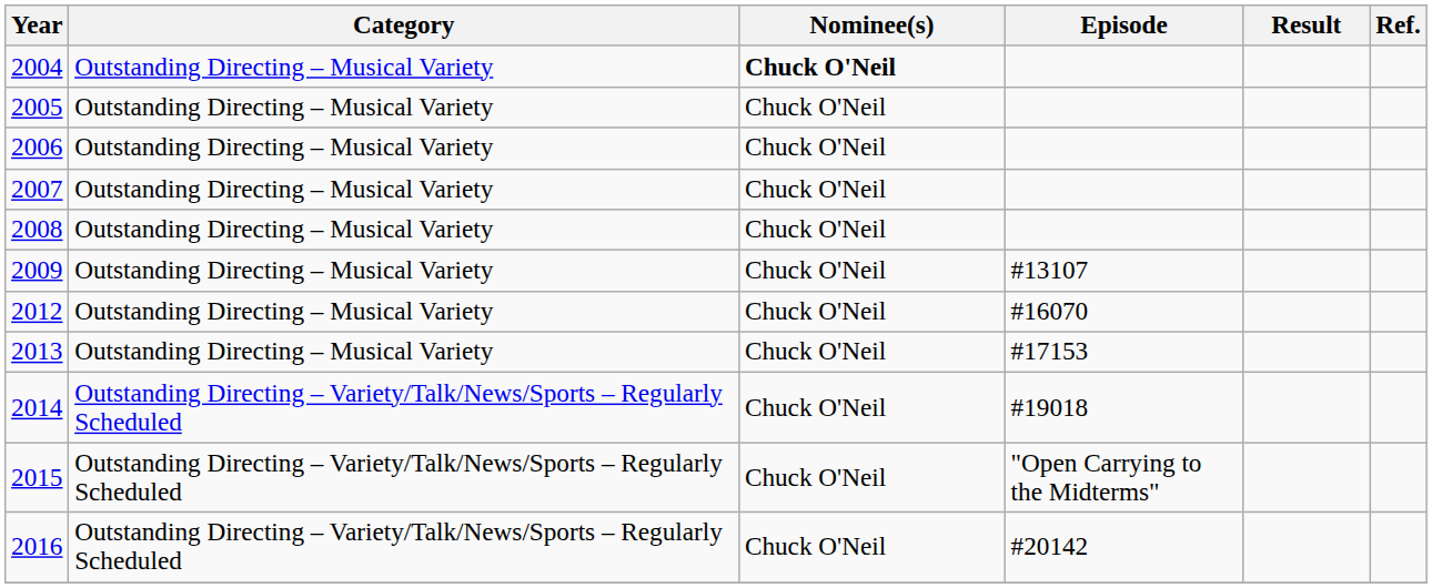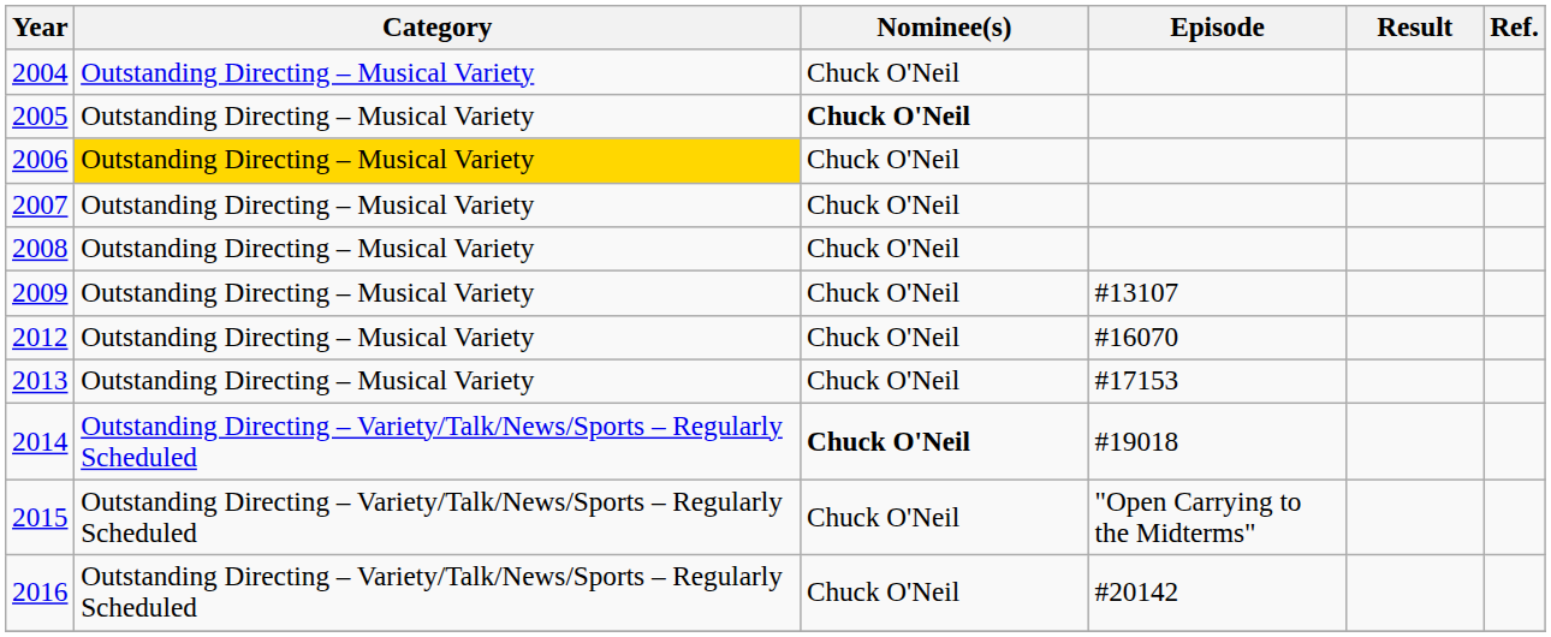2004 | Nominee(s): bold -> normal
2005 | Nominee(s): normal -> bold
2006 | Category: no background -> gold background
2014 | Nominee(s): normal -> bold
